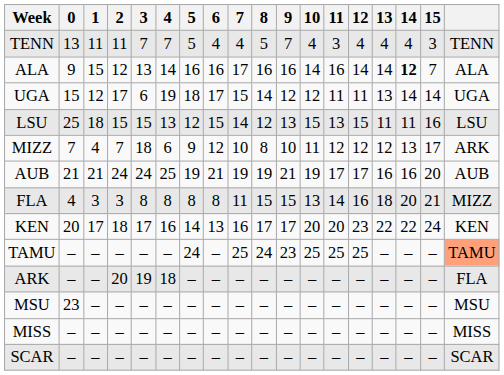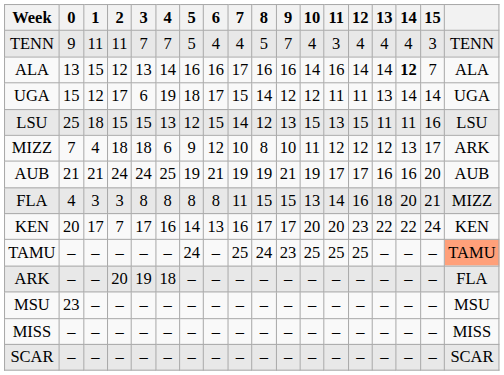row 2 | 0: 13 -> 9
row 3 | 0: 9 -> 13
row 6 | 2: 7 -> 18
row 9 | 2: 18 -> 7
